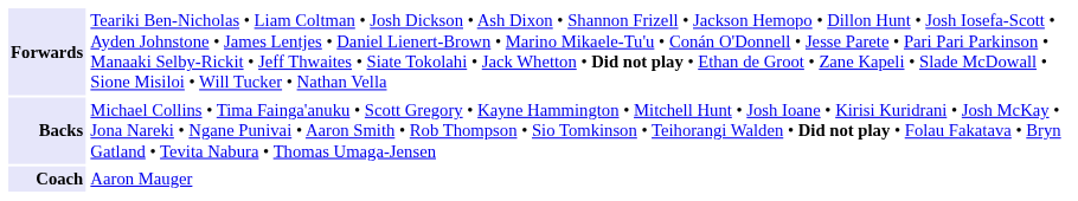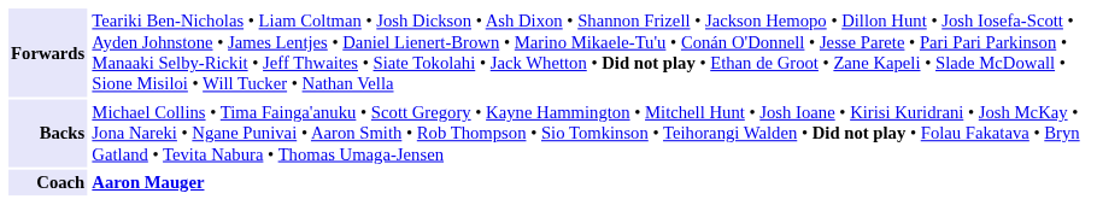Coach | column 2: normal -> bold
